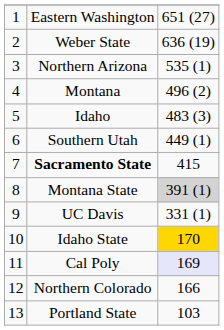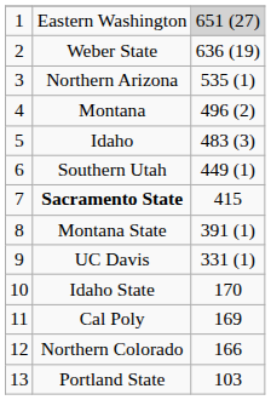Eastern Washington | column 3: no background -> lightgrey background
Montana State | column 3: lightgrey background -> no background
Idaho State | column 3: gold background -> no background
Cal Poly | column 3: lavender background -> no background
